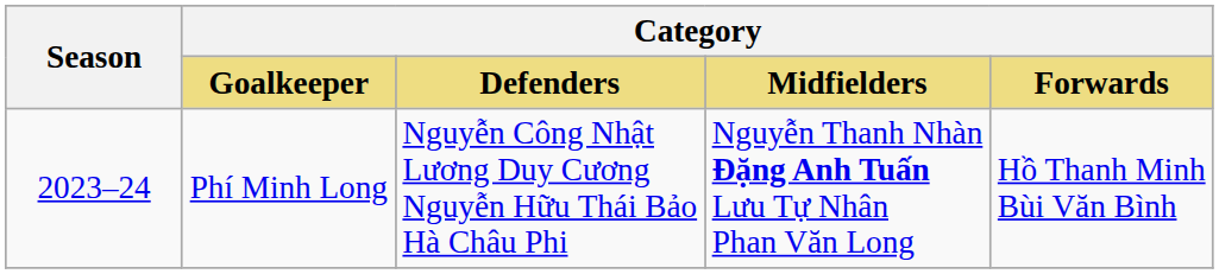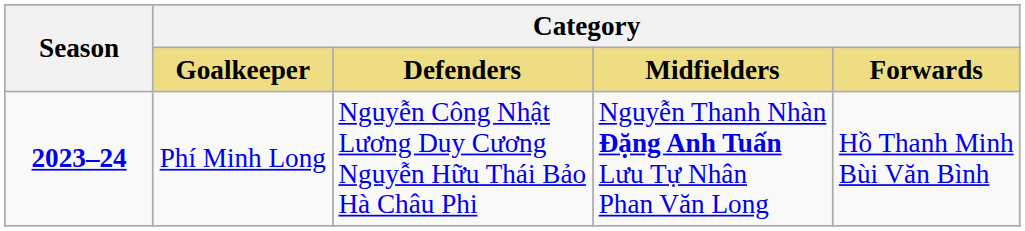Phí Minh Long | Season: normal -> bold
